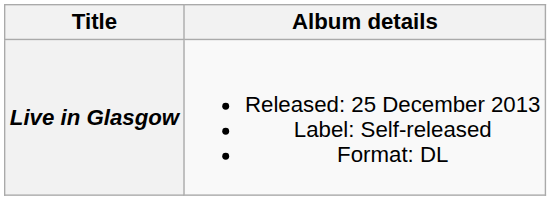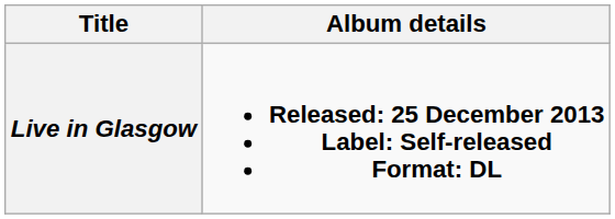Live in Glasgow | Album details: normal -> bold
